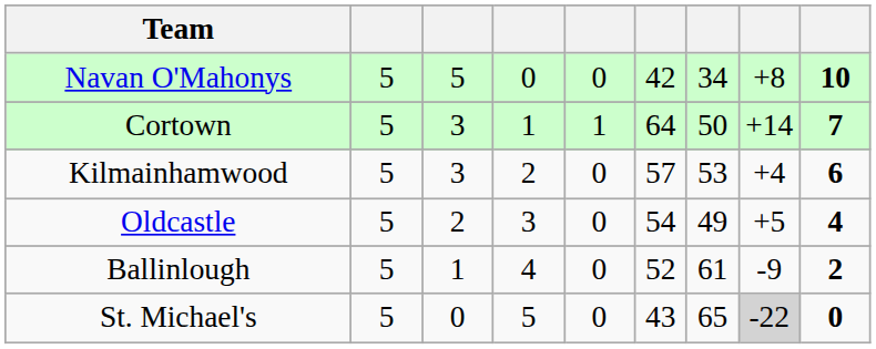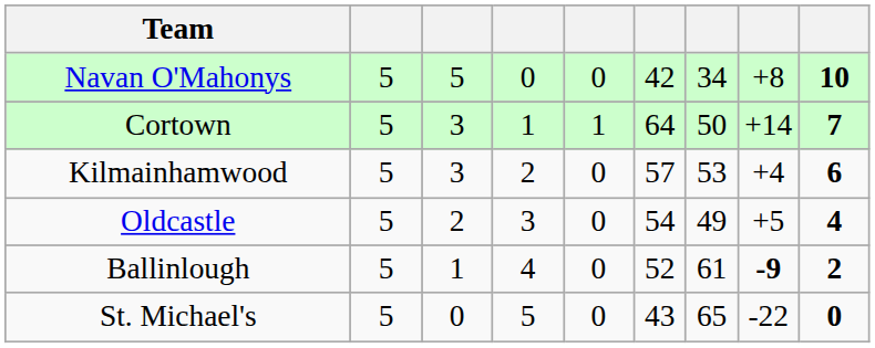Ballinlough | column 8: normal -> bold
St. Michael's | column 8: lightgrey background -> no background
